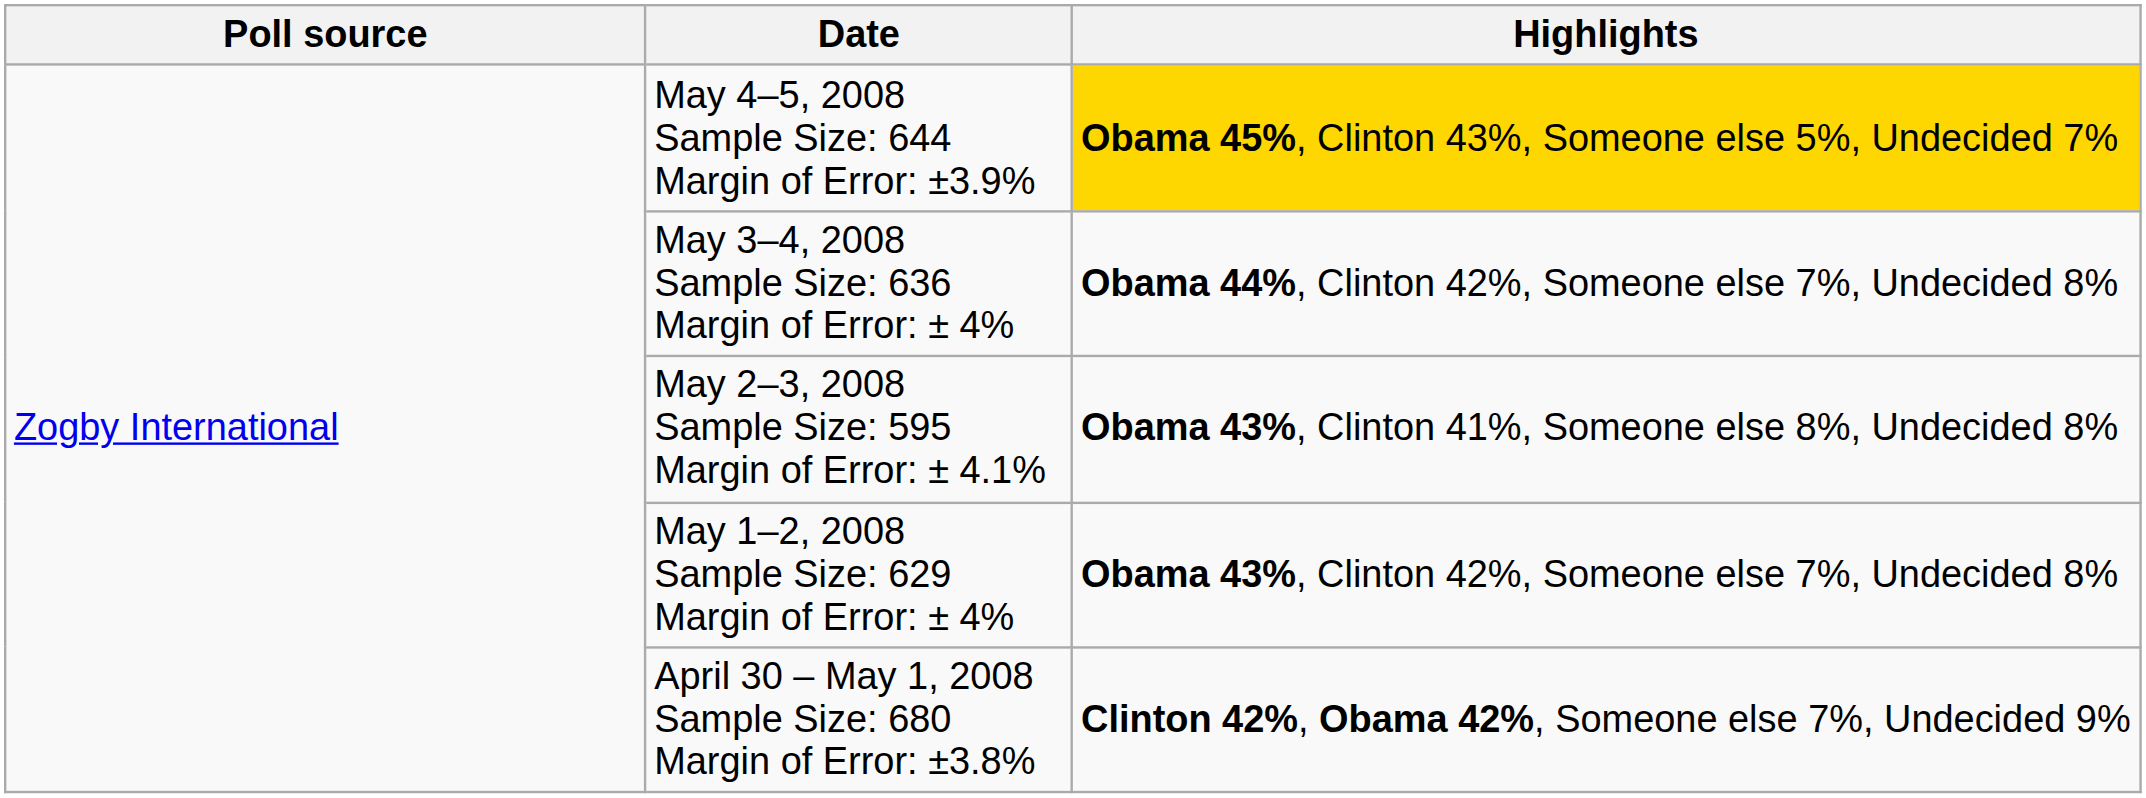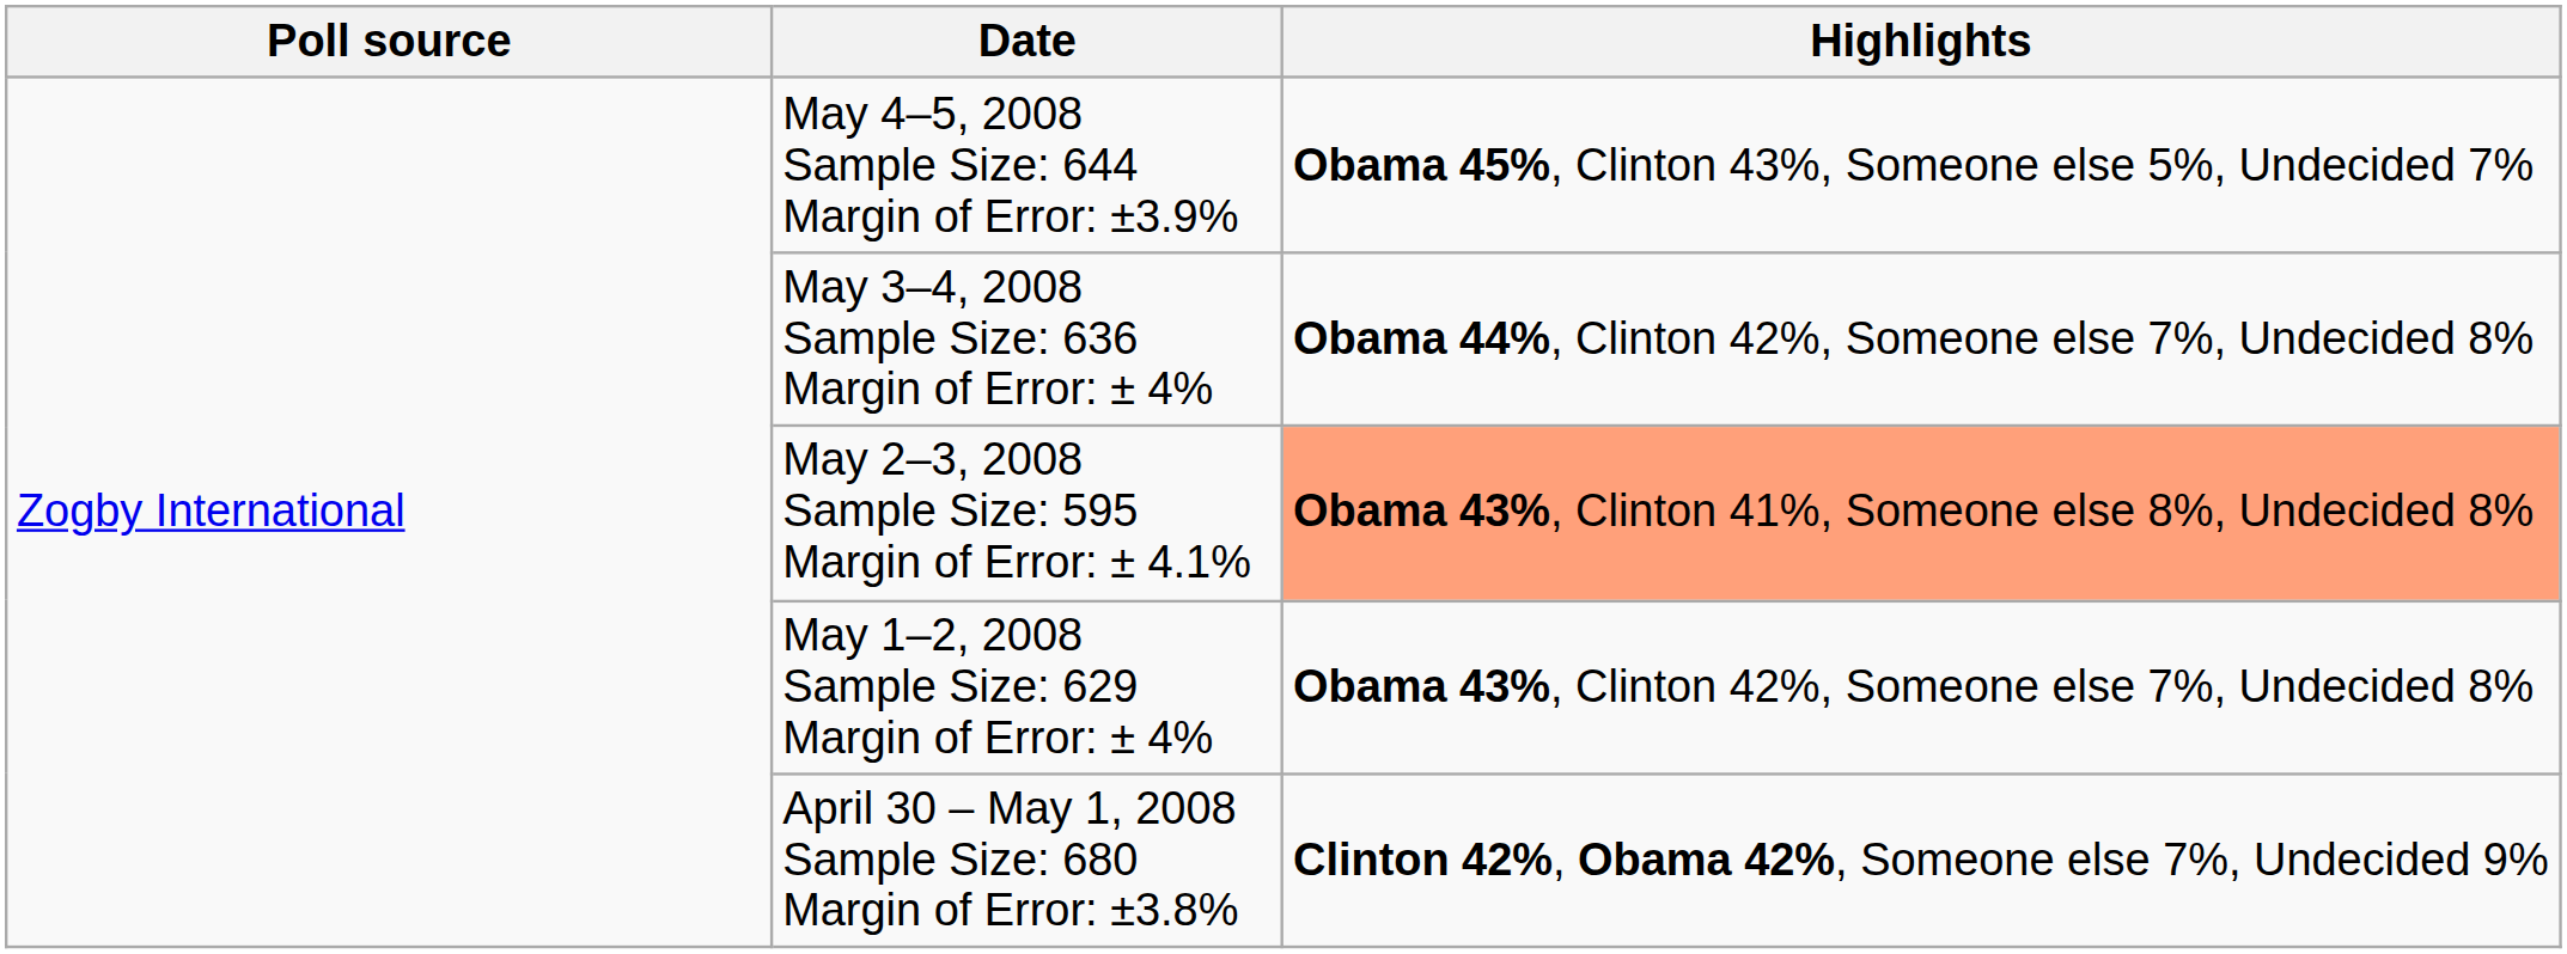May 4–5, 2008 Sample Size: 644 Margin of Error: ±3.9% | Highlights: gold background -> no background
May 2–3, 2008 Sample Size: 595 Margin of Error: ± 4.1% | Highlights: no background -> lightsalmon background
